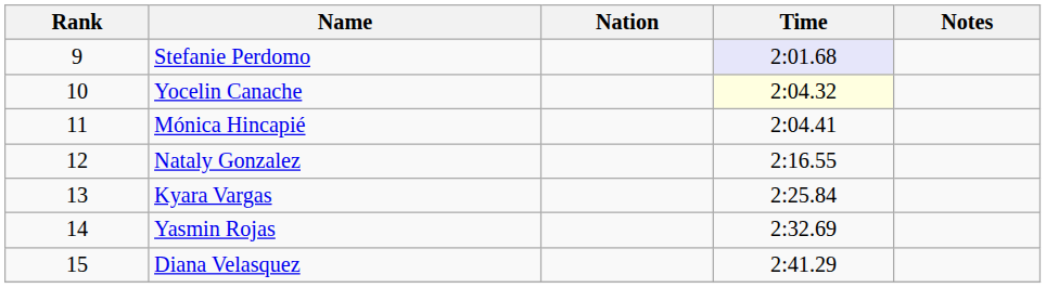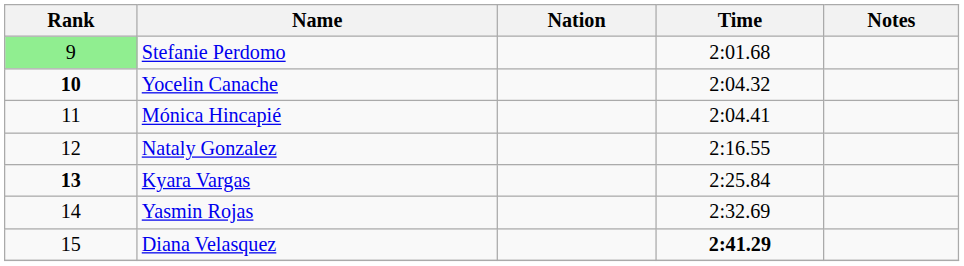Stefanie Perdomo | Rank: no background -> lightgreen background
Stefanie Perdomo | Time: lavender background -> no background
Yocelin Canache | Rank: normal -> bold
Yocelin Canache | Time: lightyellow background -> no background
Kyara Vargas | Rank: normal -> bold
Diana Velasquez | Time: normal -> bold
